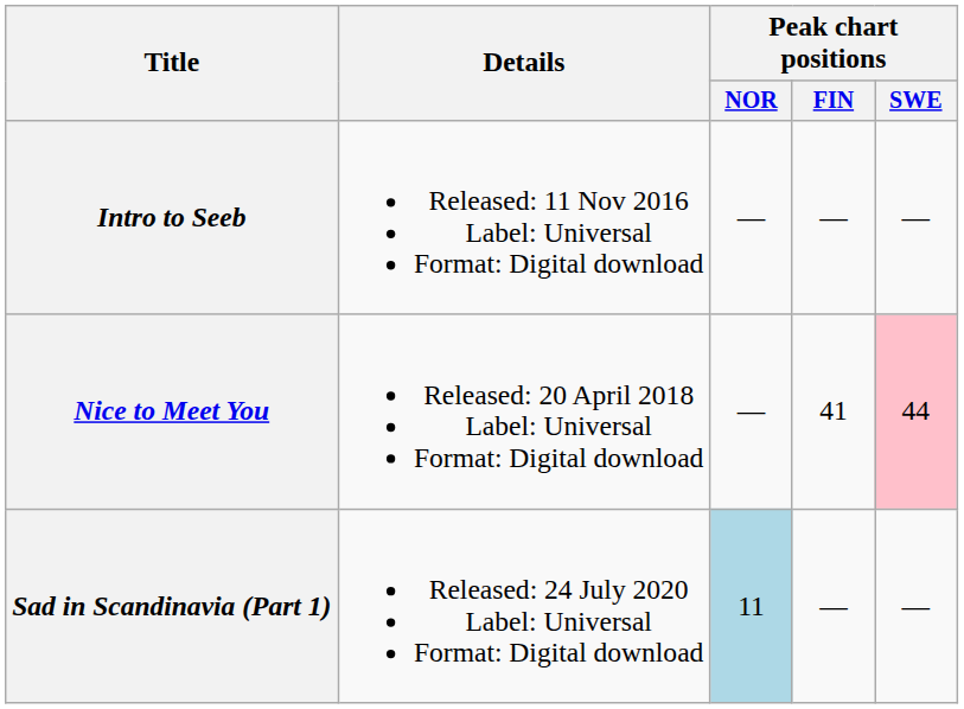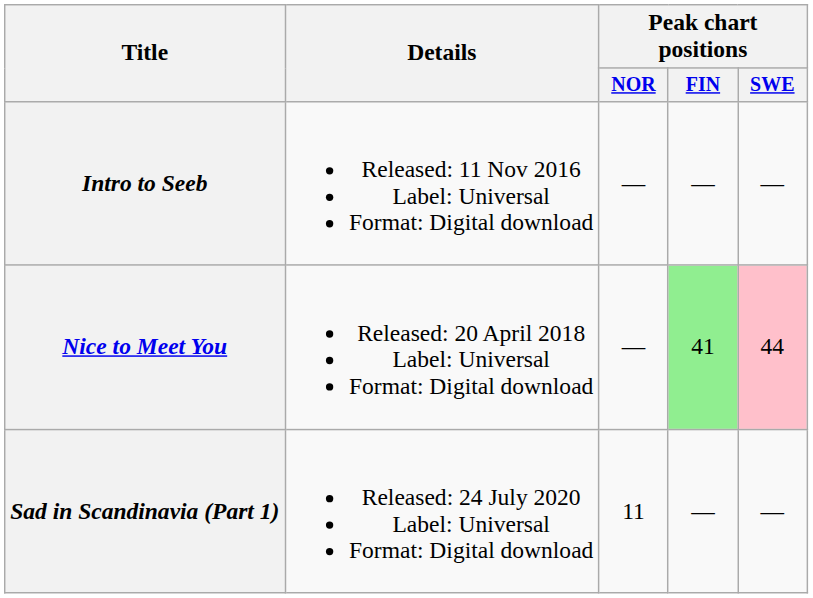Nice to Meet You | Peak chart positions / FIN: no background -> lightgreen background
Sad in Scandinavia (Part 1) | Peak chart positions / NOR: lightblue background -> no background
